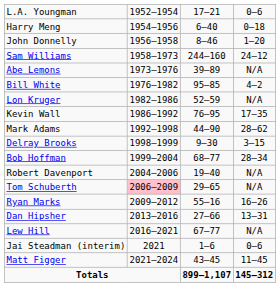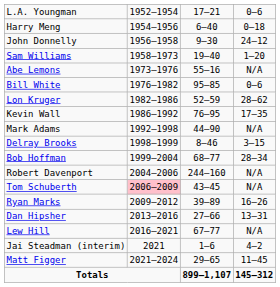John Donnelly | column 3: 8–46 -> 9–30
John Donnelly | column 4: 1–20 -> 24–12
Sam Williams | column 3: 244–160 -> 19–40
Sam Williams | column 4: 24–12 -> 1–20
Abe Lemons | column 3: 39–89 -> 55–16
Bill White | column 4: 4–2 -> 0–6
Lon Kruger | column 4: N/A -> 28–62
Mark Adams | column 4: 28–62 -> N/A
Delray Brooks | column 3: 9–30 -> 8–46
Robert Davenport | column 3: 19–40 -> 244–160
Tom Schuberth | column 3: 29–65 -> 43–45
Ryan Marks | column 3: 55–16 -> 39–89
Jai Steadman (interim) | column 4: 0–6 -> 4–2
Matt Figger | column 3: 43–45 -> 29–65
